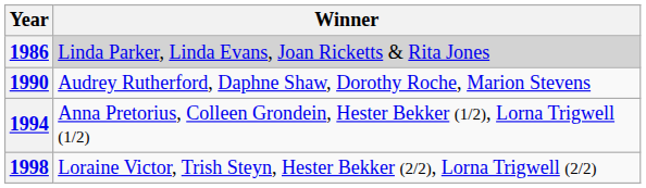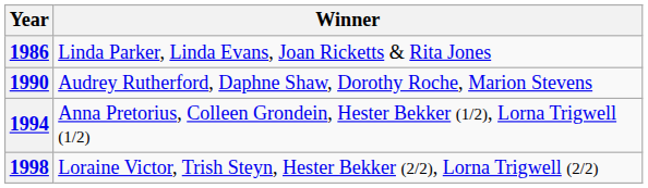1986 | Winner: lightgrey background -> no background
